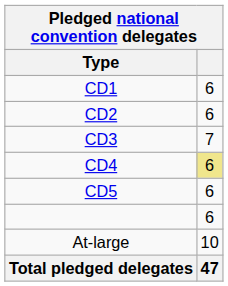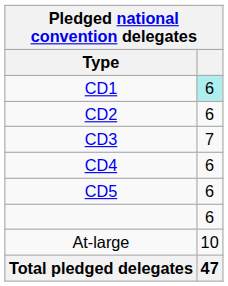CD1 | column 2: no background -> paleturquoise background
CD4 | column 2: khaki background -> no background
